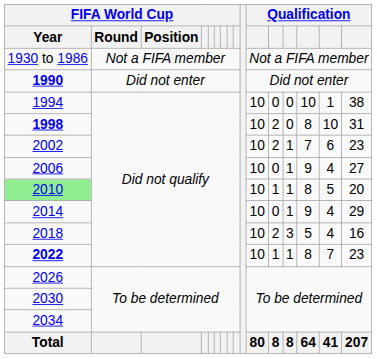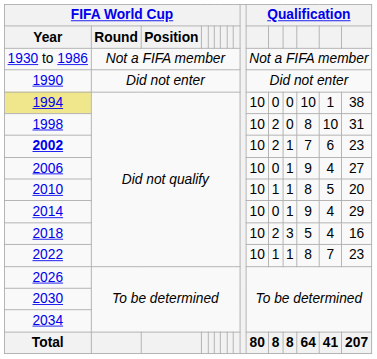1990 | FIFA World Cup / Year: bold -> normal
1994 | FIFA World Cup / Year: no background -> khaki background
1998 | FIFA World Cup / Year: bold -> normal
2002 | FIFA World Cup / Year: normal -> bold
2010 | FIFA World Cup / Year: lightgreen background -> no background
2022 | FIFA World Cup / Year: bold -> normal
